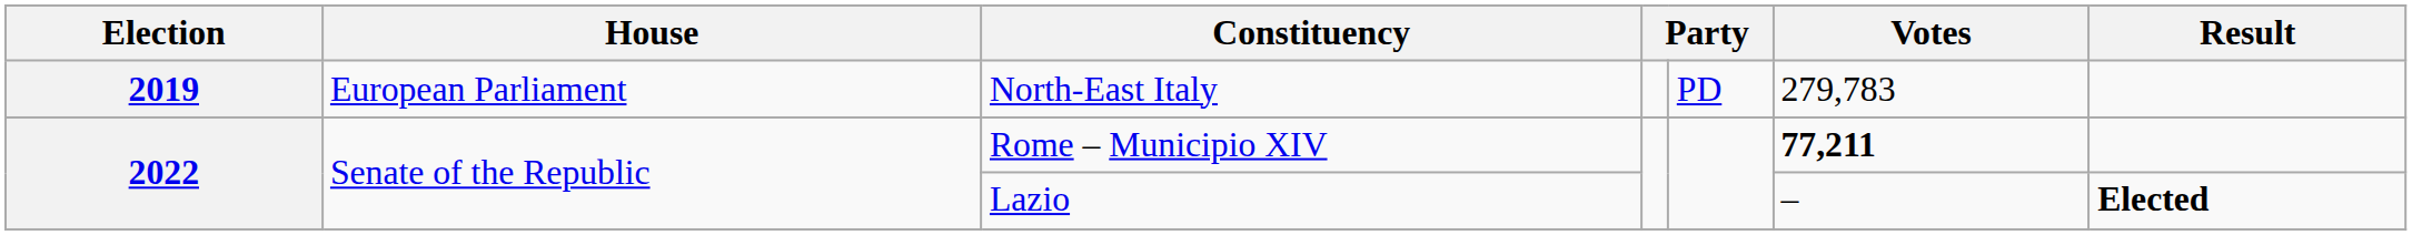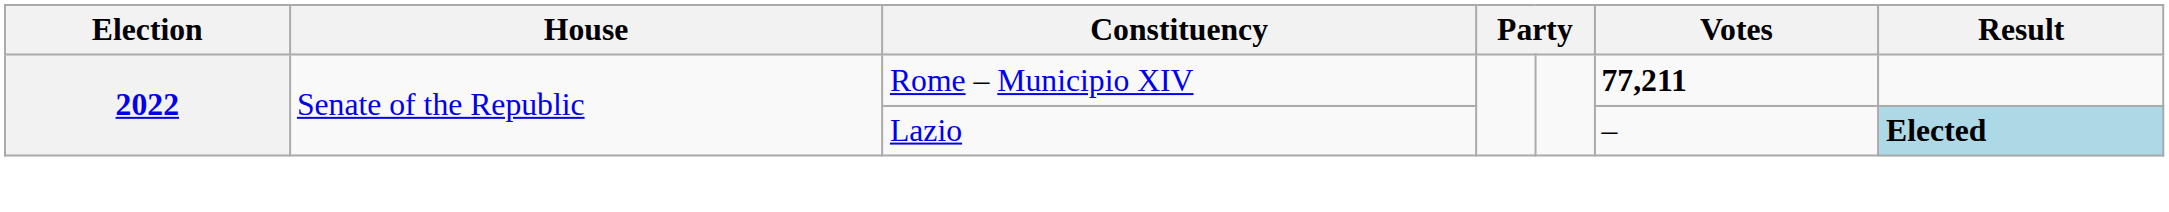- row: 2019 | European Parliament | North-East Italy | PD | 279,783
Lazio | Result: no background -> lightblue background
